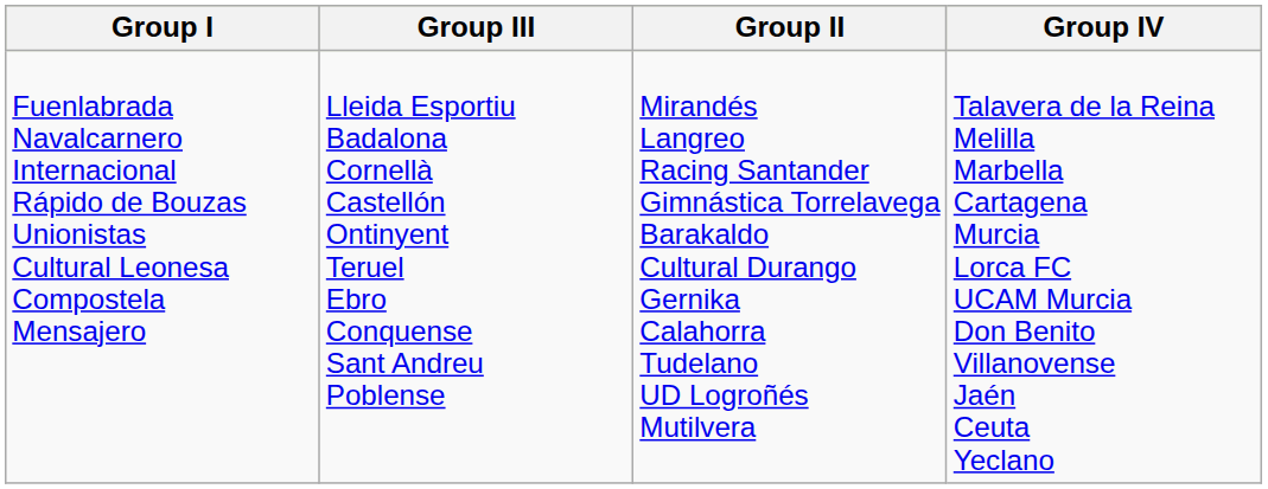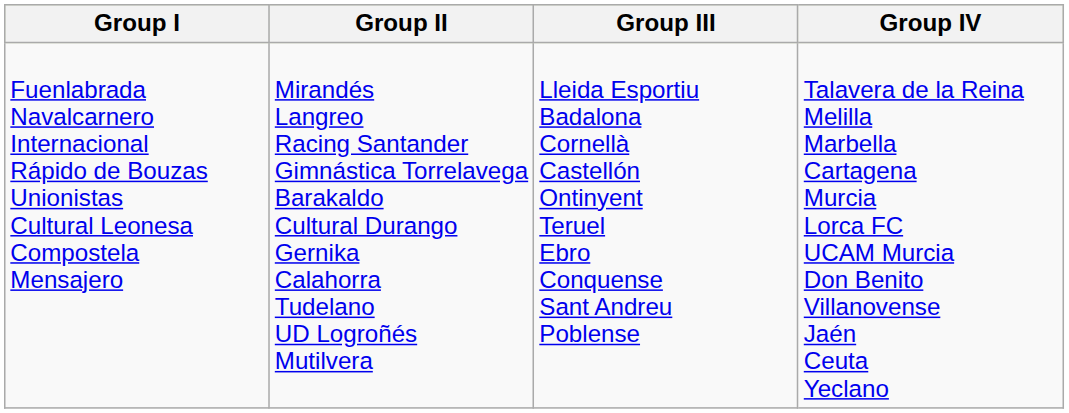columns swapped: Group II <-> Group III
